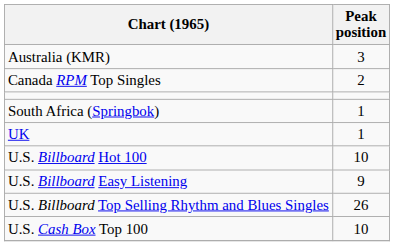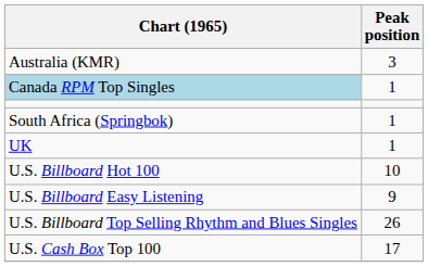row 3 | Chart (1965): no background -> lightblue background
row 3 | Peak position: 2 -> 1
row 10 | Peak position: 10 -> 17
